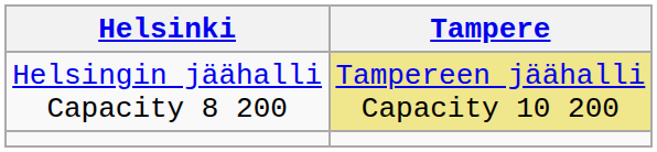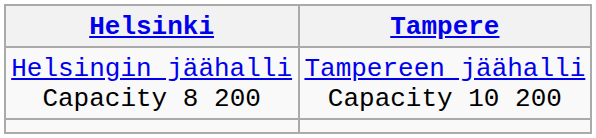Helsingin jäähalli Capacity 8 200 | Tampere: khaki background -> no background
